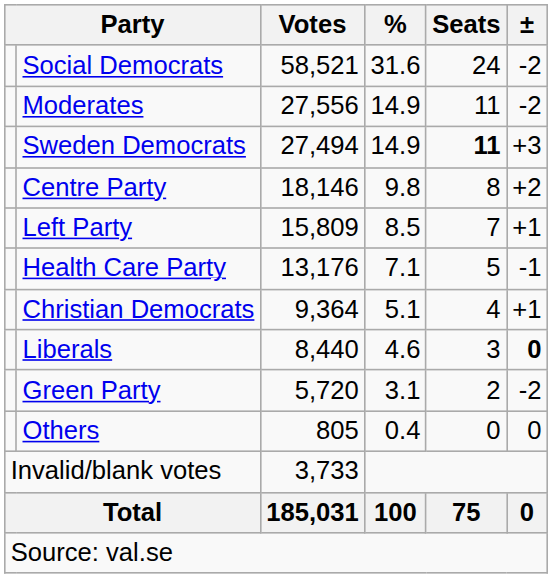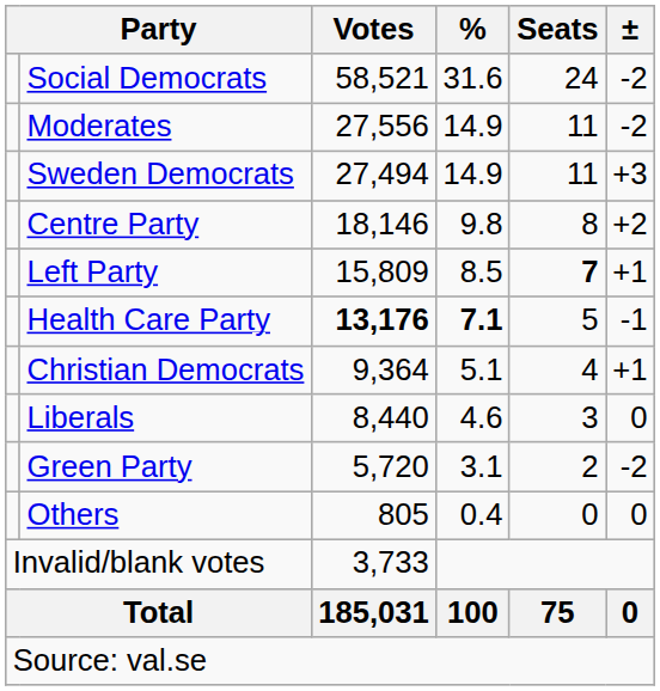Sweden Democrats | Seats: bold -> normal
Left Party | Seats: normal -> bold
Health Care Party | Votes: normal -> bold
Health Care Party | %: normal -> bold
Liberals | ±: bold -> normal
